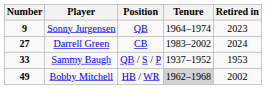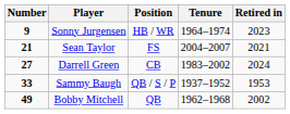Sonny Jurgensen | Position: QB -> HB / WR
+ row: 21 | Sean Taylor | FS | 2004–2007 | 2021
Bobby Mitchell | Position: HB / WR -> QB
Bobby Mitchell | Tenure: lightgrey background -> no background
